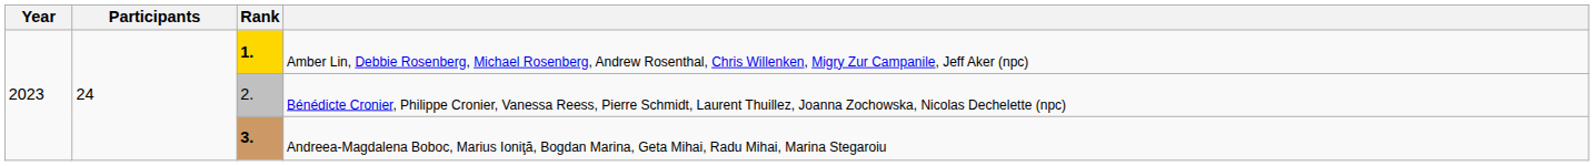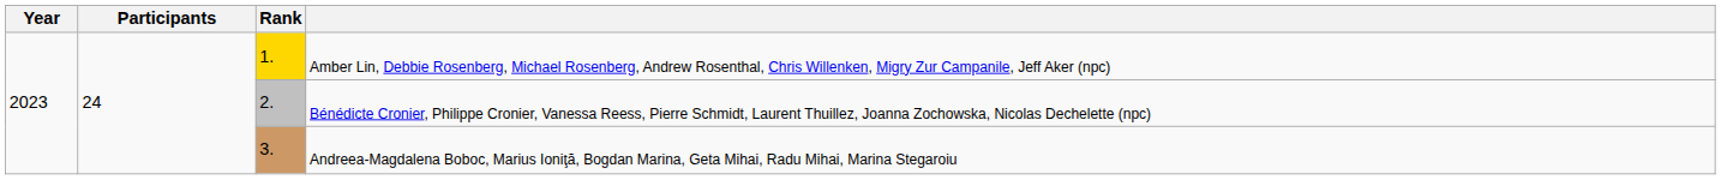row 2 | Rank: bold -> normal
row 4 | Rank: bold -> normal
